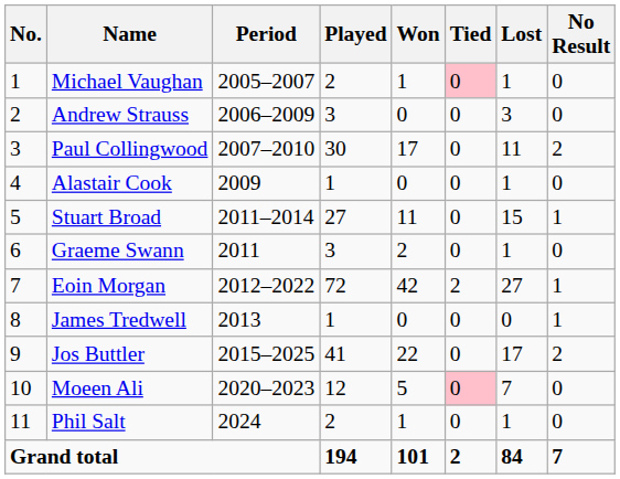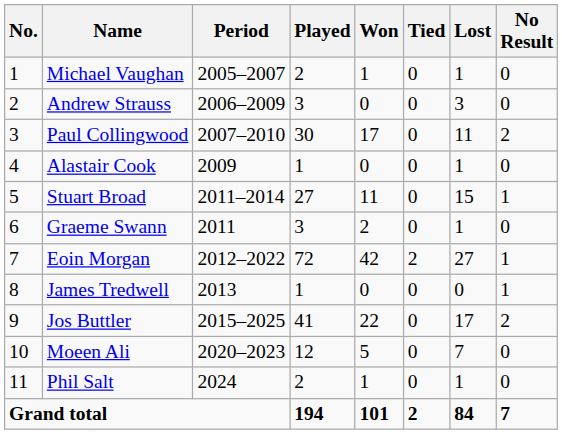Michael Vaughan | Tied: pink background -> no background
Moeen Ali | Tied: pink background -> no background
